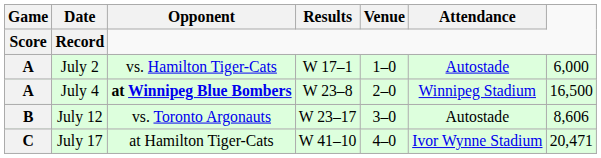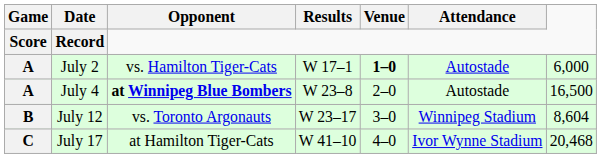July 2 | Venue: normal -> bold
July 4 | Attendance: Winnipeg Stadium -> Autostade
July 12 | Attendance: Autostade -> Winnipeg Stadium
July 12 | column 7: 8,606 -> 8,604
July 17 | column 7: 20,471 -> 20,468
